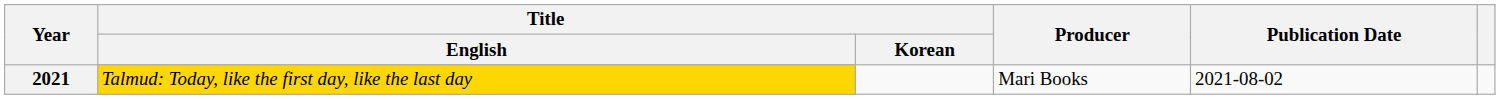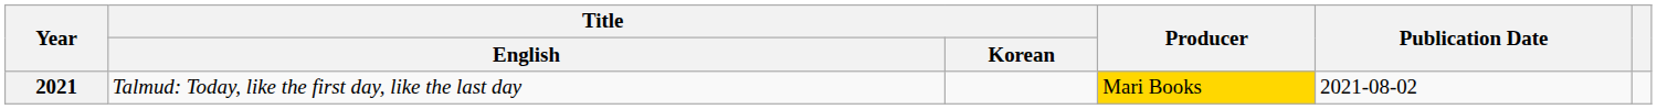2021 | Title / English: gold background -> no background
2021 | Producer: no background -> gold background
